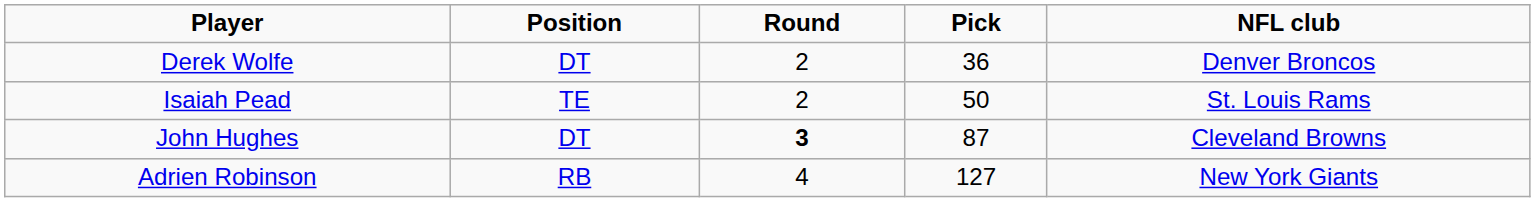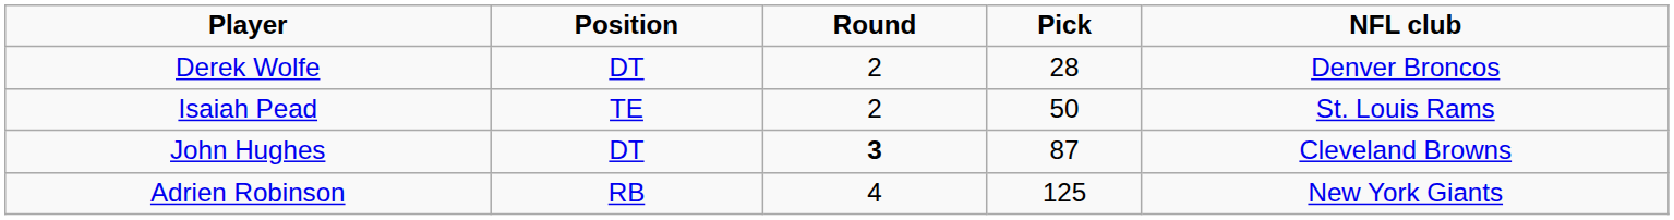Derek Wolfe | Pick: 36 -> 28
Adrien Robinson | Pick: 127 -> 125
